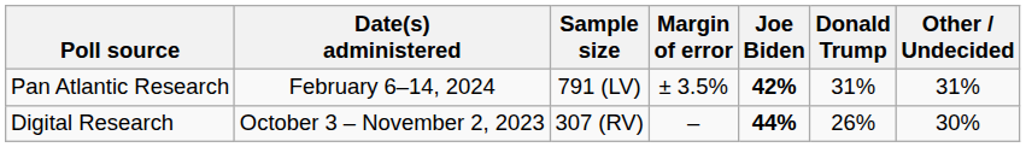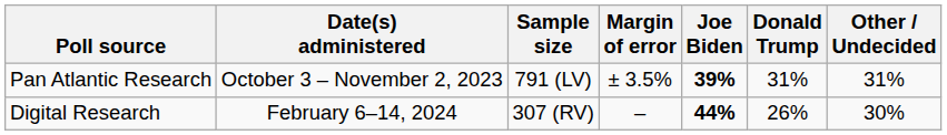Pan Atlantic Research | Date(s) administered: February 6–14, 2024 -> October 3 – November 2, 2023
Pan Atlantic Research | Joe Biden: 42% -> 39%
Digital Research | Date(s) administered: October 3 – November 2, 2023 -> February 6–14, 2024
